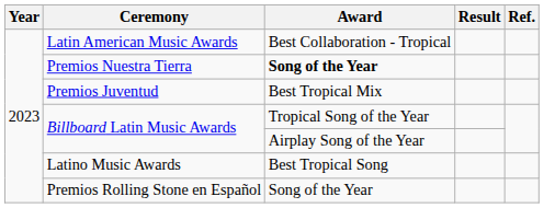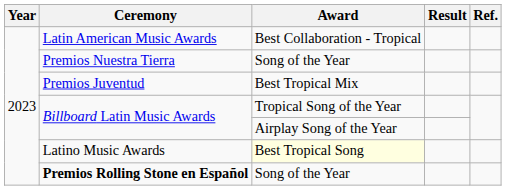Premios Nuestra Tierra | Award: bold -> normal
Latino Music Awards | Award: no background -> lightyellow background
Premios Rolling Stone en Español | Ceremony: normal -> bold
